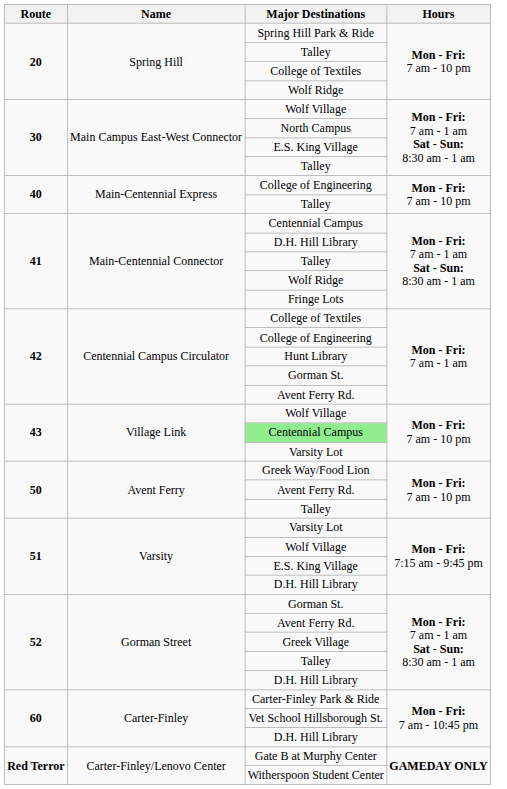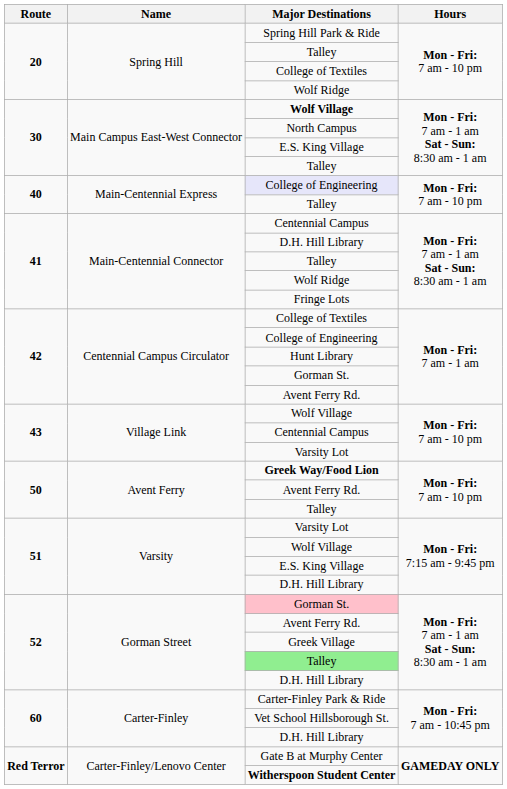30 / Wolf Village | Major Destinations: normal -> bold
40 / College of Engineering | Major Destinations: no background -> lavender background
43 / Centennial Campus | Major Destinations: lightgreen background -> no background
Greek Way/Food Lion | Major Destinations: normal -> bold
52 / Gorman St. | Major Destinations: no background -> pink background
52 / Talley | Major Destinations: no background -> lightgreen background
Witherspoon Student Center | Major Destinations: normal -> bold
